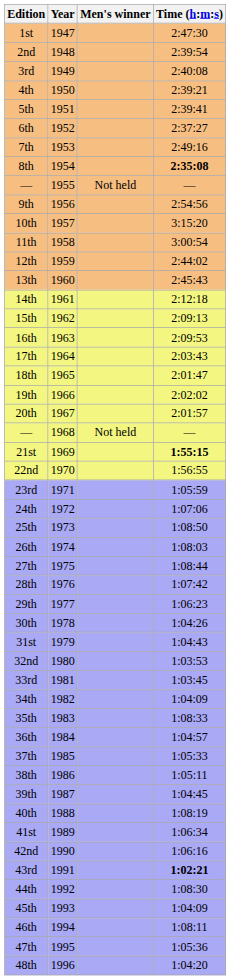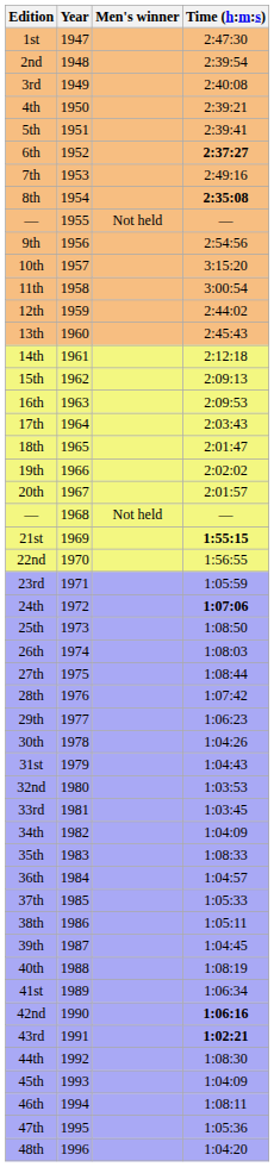6th | Time (h:m:s): normal -> bold
24th | Time (h:m:s): normal -> bold
42nd | Time (h:m:s): normal -> bold
